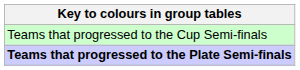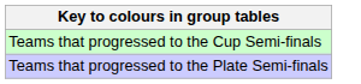row 3 | column 1: bold -> normal
